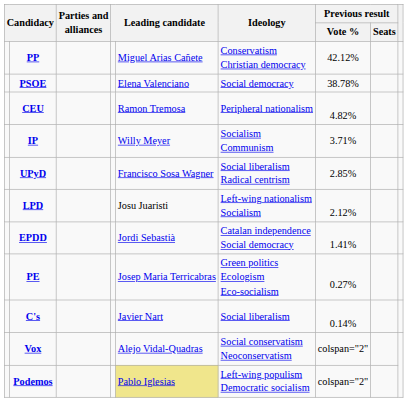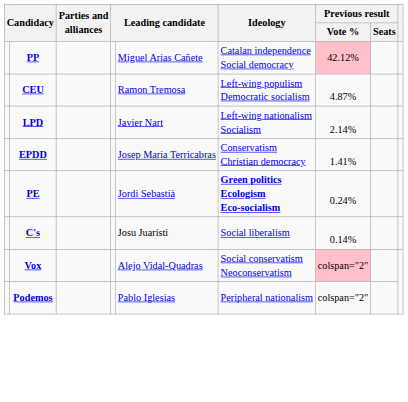PP | Ideology: Conservatism Christian democracy -> Catalan independence Social democracy
PP | Previous result / Vote %: no background -> pink background
- row: PSOE | Elena Valenciano | Social democracy | 38.78%
CEU | Ideology: Peripheral nationalism -> Left-wing populism Democratic socialism
CEU | Previous result / Vote %: 4.82% -> 4.87%
- row: IP | Willy Meyer | Socialism Communism | 3.71%
- row: UPyD | Francisco Sosa Wagner | Social liberalism Radical centrism | 2.85%
LPD | column 5: Josu Juaristi -> Javier Nart
LPD | Previous result / Vote %: 2.12% -> 2.14%
EPDD | column 5: Jordi Sebastià -> Josep Maria Terricabras
EPDD | Ideology: Catalan independence Social democracy -> Conservatism Christian democracy
PE | column 5: Josep Maria Terricabras -> Jordi Sebastià
PE | Ideology: normal -> bold
PE | Previous result / Vote %: 0.27% -> 0.24%
C's | column 5: Javier Nart -> Josu Juaristi
Vox | Previous result / Vote %: no background -> pink background
Podemos | column 5: khaki background -> no background
Podemos | Ideology: Left-wing populism Democratic socialism -> Peripheral nationalism
